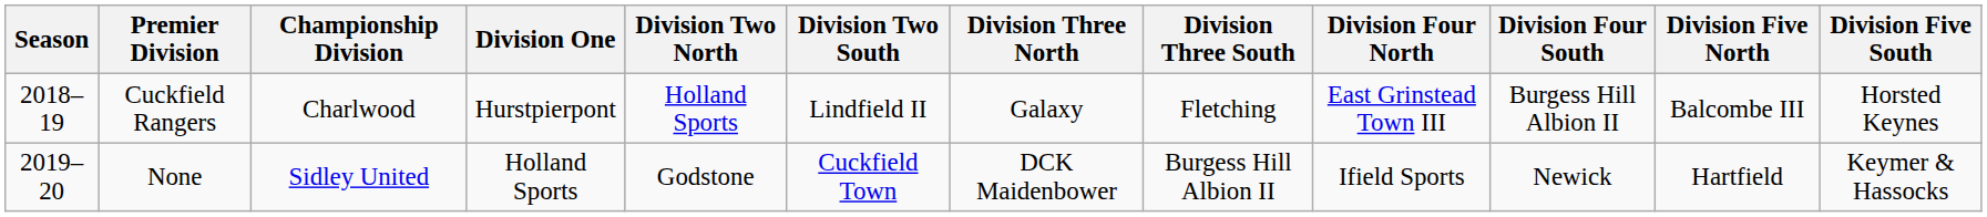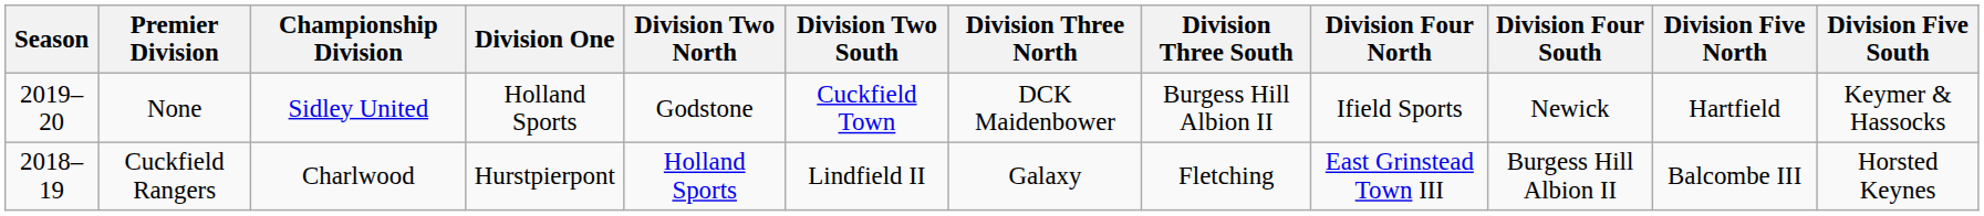rows swapped: Cuckfield Rangers <-> None
